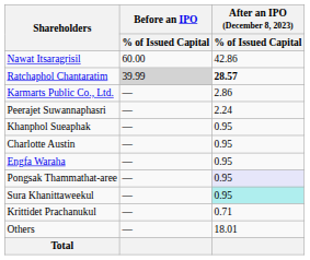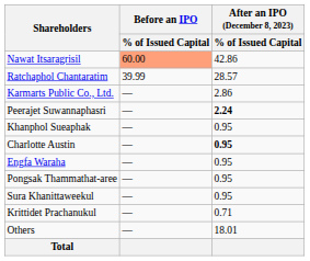Nawat Itsaragrisil | Before an IPO / % of Issued Capital: no background -> lightsalmon background
Ratchaphol Chantaratim | Before an IPO / % of Issued Capital: lightgrey background -> no background
Ratchaphol Chantaratim | After an IPO (December 8, 2023) / % of Issued Capital: bold -> normal
Peerajet Suwannaphasri | After an IPO (December 8, 2023) / % of Issued Capital: normal -> bold
Charlotte Austin | After an IPO (December 8, 2023) / % of Issued Capital: normal -> bold
Pongsak Thammathat-aree | After an IPO (December 8, 2023) / % of Issued Capital: lavender background -> no background
Sura Khanittaweekul | After an IPO (December 8, 2023) / % of Issued Capital: paleturquoise background -> no background
